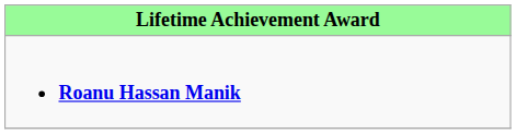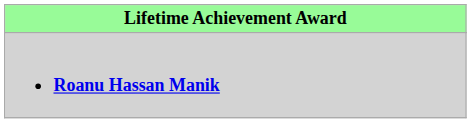row 2 | column 1: no background -> lightgrey background
